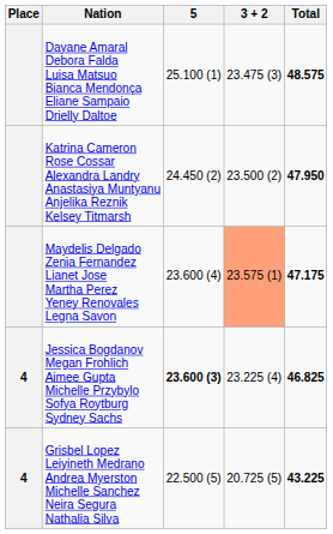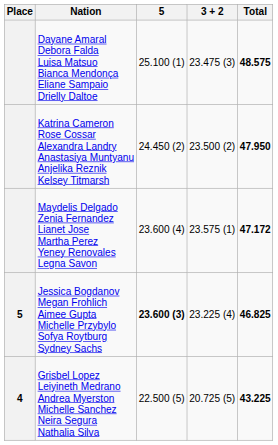row 4 | 3 + 2: lightsalmon background -> no background
row 4 | Total: 47.175 -> 47.172
row 5 | Place: 4 -> 5
